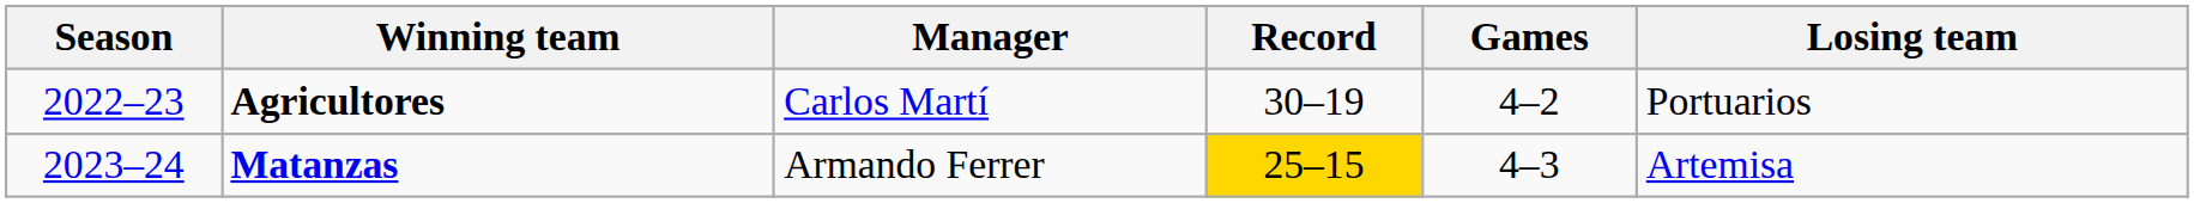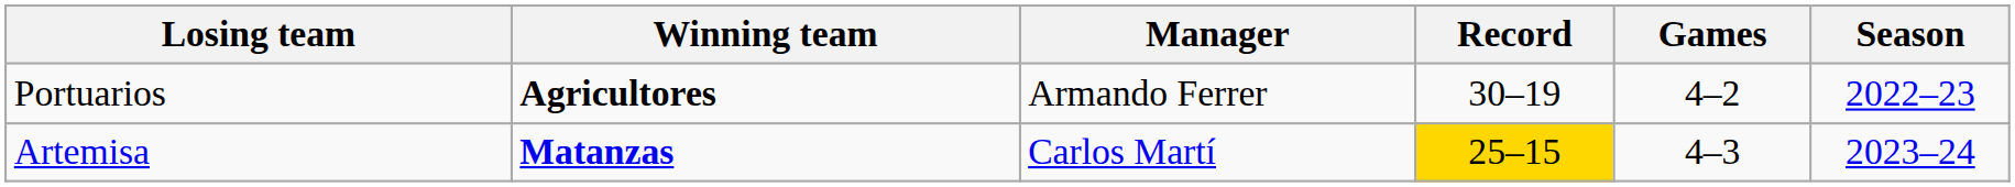columns swapped: Season <-> Losing team
Agricultores | Manager: Carlos Martí -> Armando Ferrer
Matanzas | Manager: Armando Ferrer -> Carlos Martí
